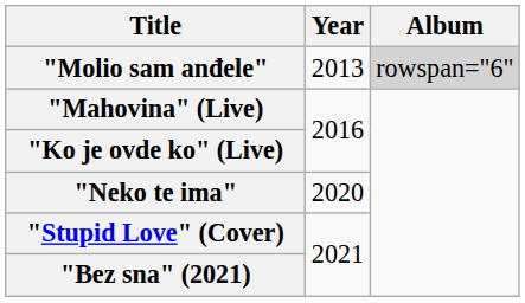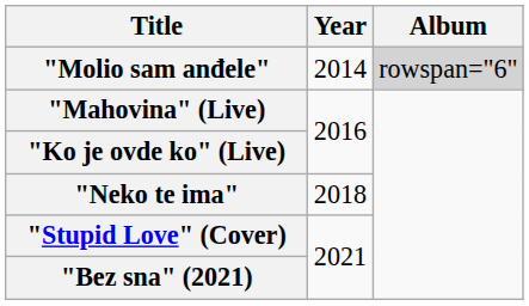"Molio sam anđele" | Year: 2013 -> 2014
"Neko te ima" | Year: 2020 -> 2018
